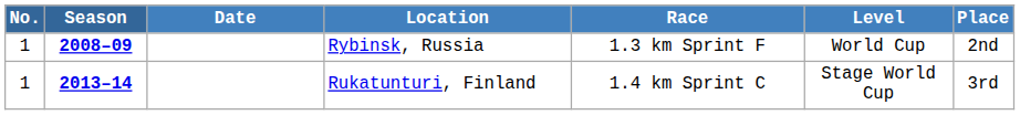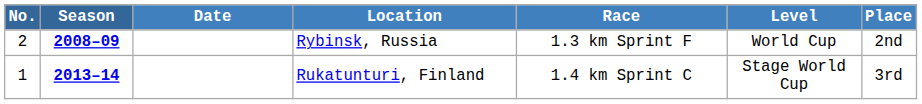Rybinsk, Russia | No.: 1 -> 2
